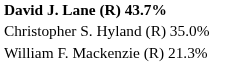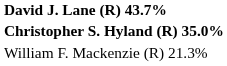row 2 | column 1: normal -> bold
